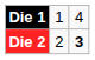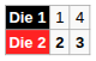Die 2 | column 2: normal -> bold
